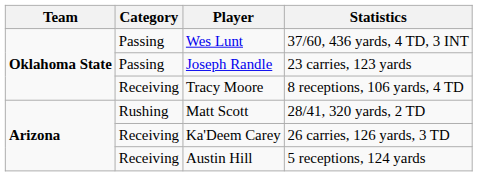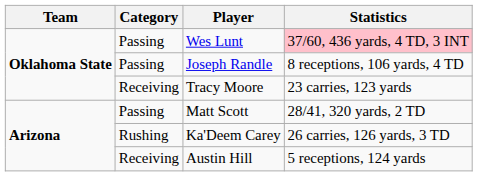Wes Lunt | Statistics: no background -> pink background
Joseph Randle | Statistics: 23 carries, 123 yards -> 8 receptions, 106 yards, 4 TD
Tracy Moore | Statistics: 8 receptions, 106 yards, 4 TD -> 23 carries, 123 yards
Matt Scott | Category: Rushing -> Passing
Ka'Deem Carey | Category: Receiving -> Rushing
